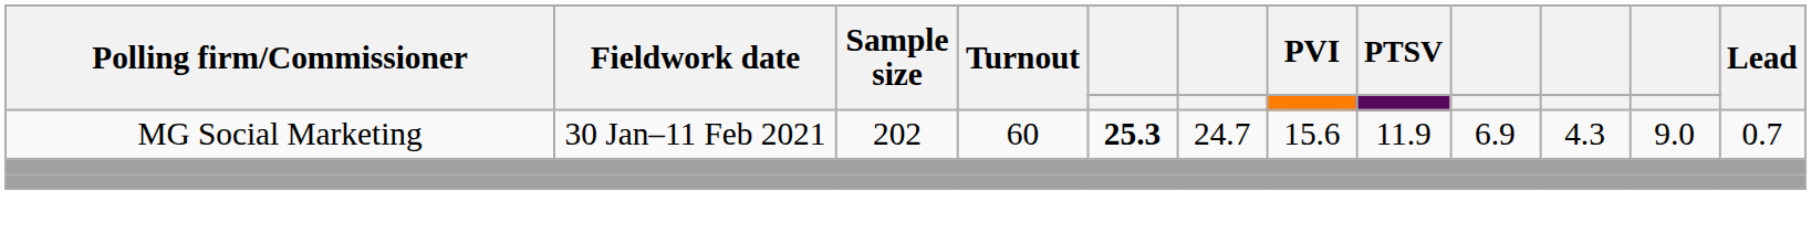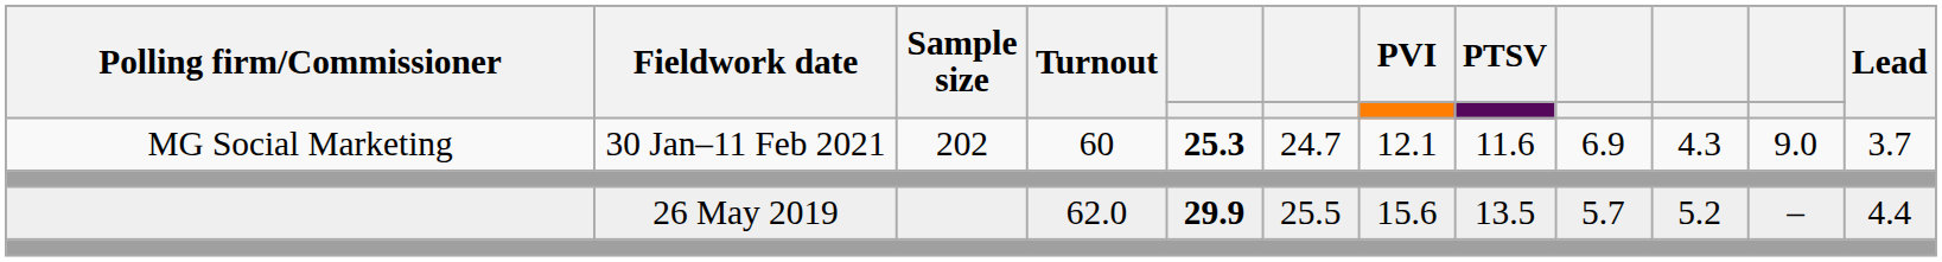30 Jan–11 Feb 2021 | PVI: 15.6 -> 12.1
30 Jan–11 Feb 2021 | PTSV: 11.9 -> 11.6
30 Jan–11 Feb 2021 | Lead: 0.7 -> 3.7
+ row: 26 May 2019 | 62.0 | 29.9 | 25.5 | 15.6 | 13.5 | 5.7 | 5.2 | – | 4.4
